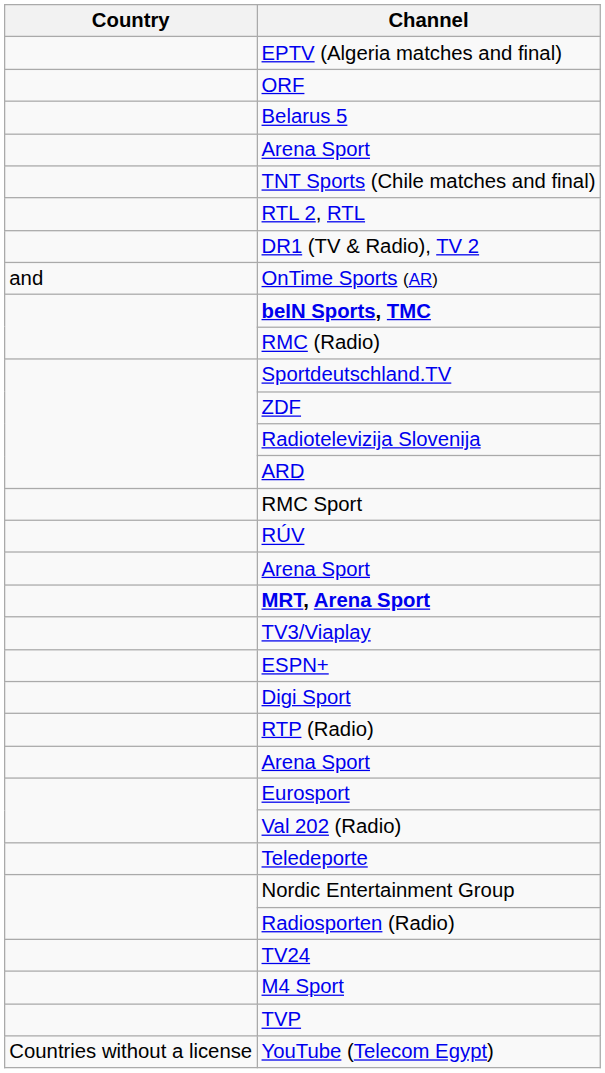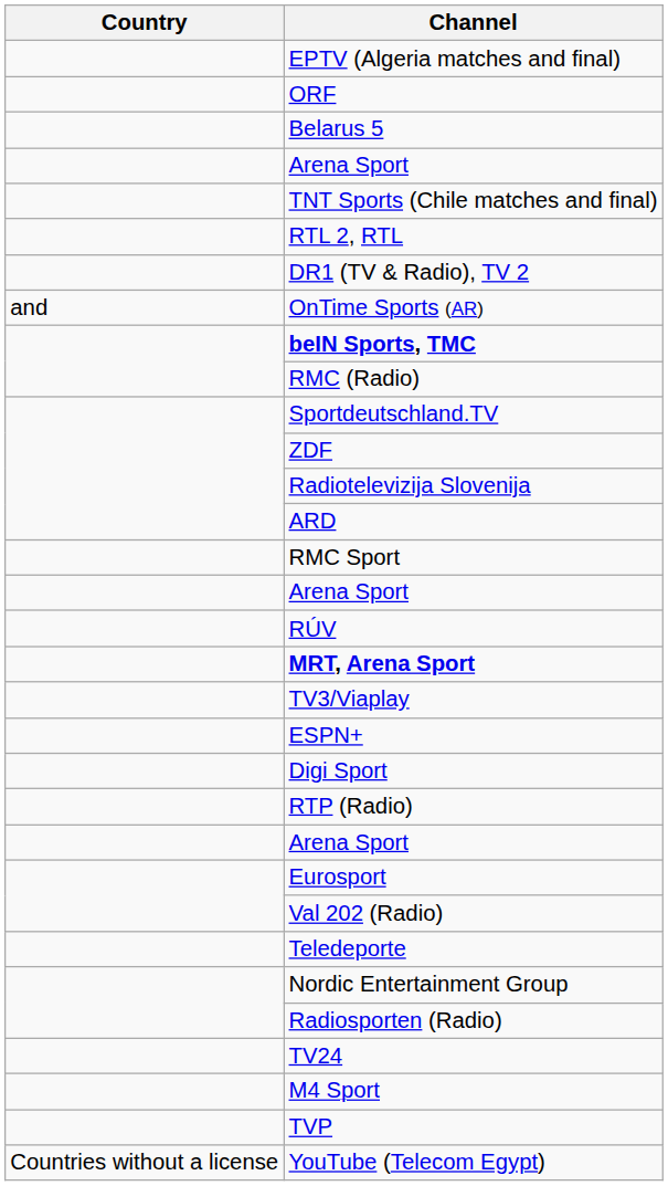row 17 | Channel: RÚV -> Arena Sport
row 18 | Channel: Arena Sport -> RÚV
